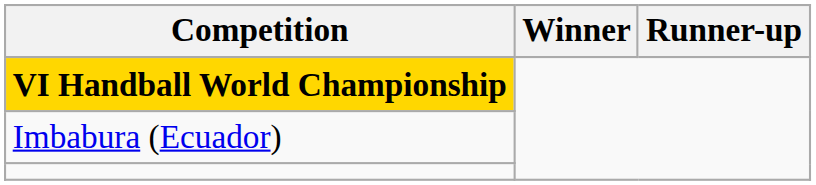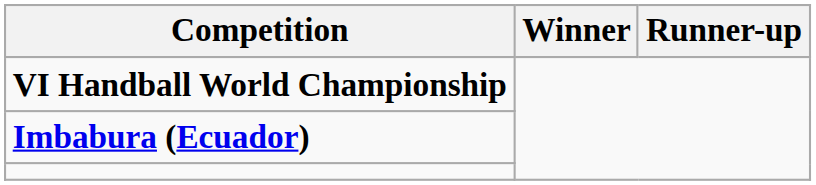VI Handball World Championship | Competition: gold background -> no background
Imbabura (Ecuador) | Competition: normal -> bold
